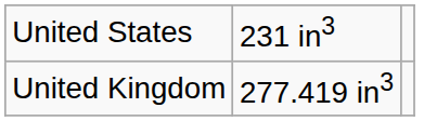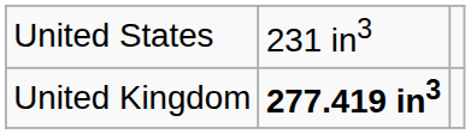United Kingdom | column 2: normal -> bold
